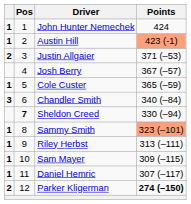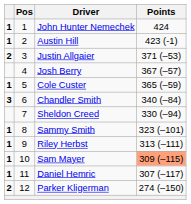Austin Hill | Points: lightsalmon background -> no background
Sheldon Creed | Pos: bold -> normal
Sammy Smith | Points: lightsalmon background -> no background
Sam Mayer | Points: no background -> lightsalmon background
Parker Kligerman | Points: bold -> normal
